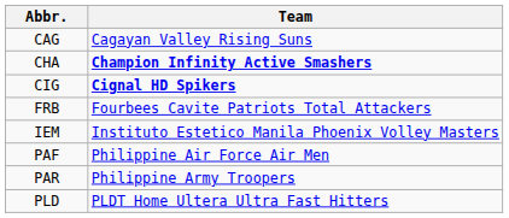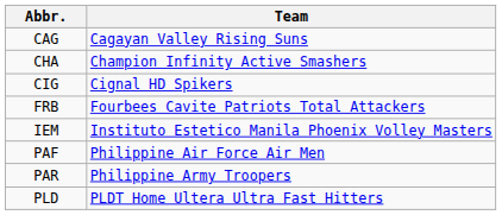CHA | Team: bold -> normal
CIG | Team: bold -> normal
